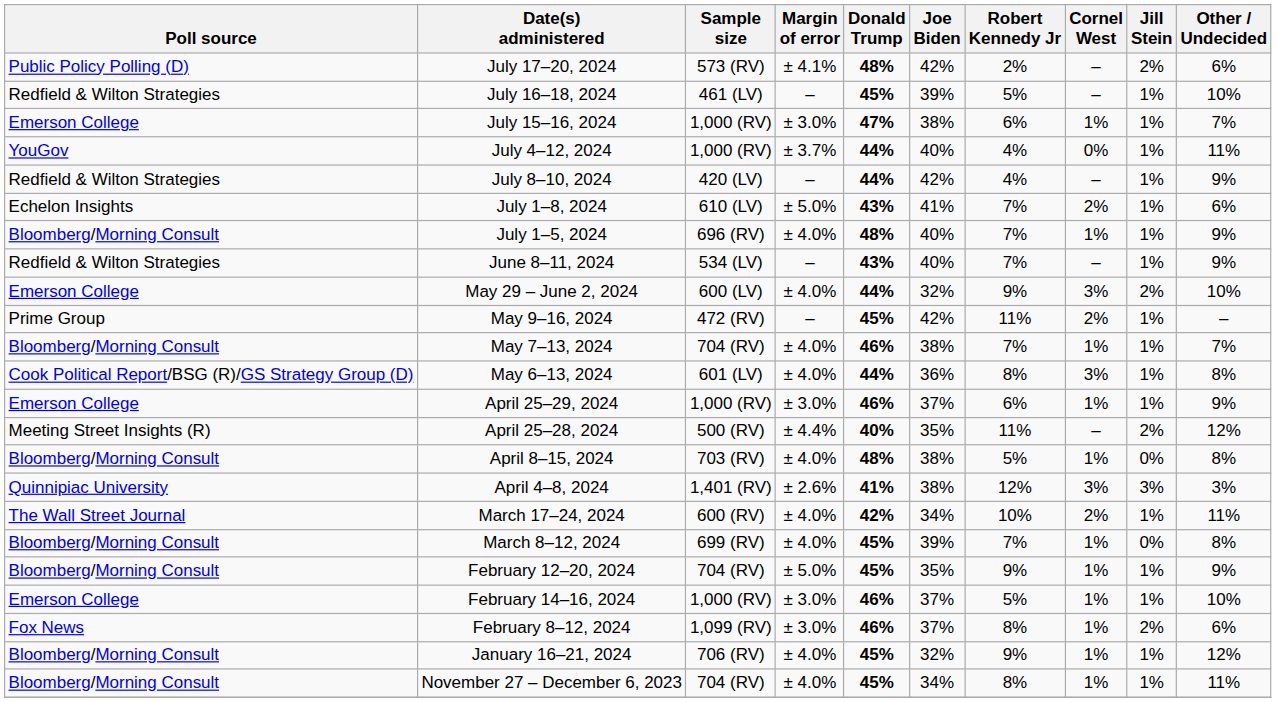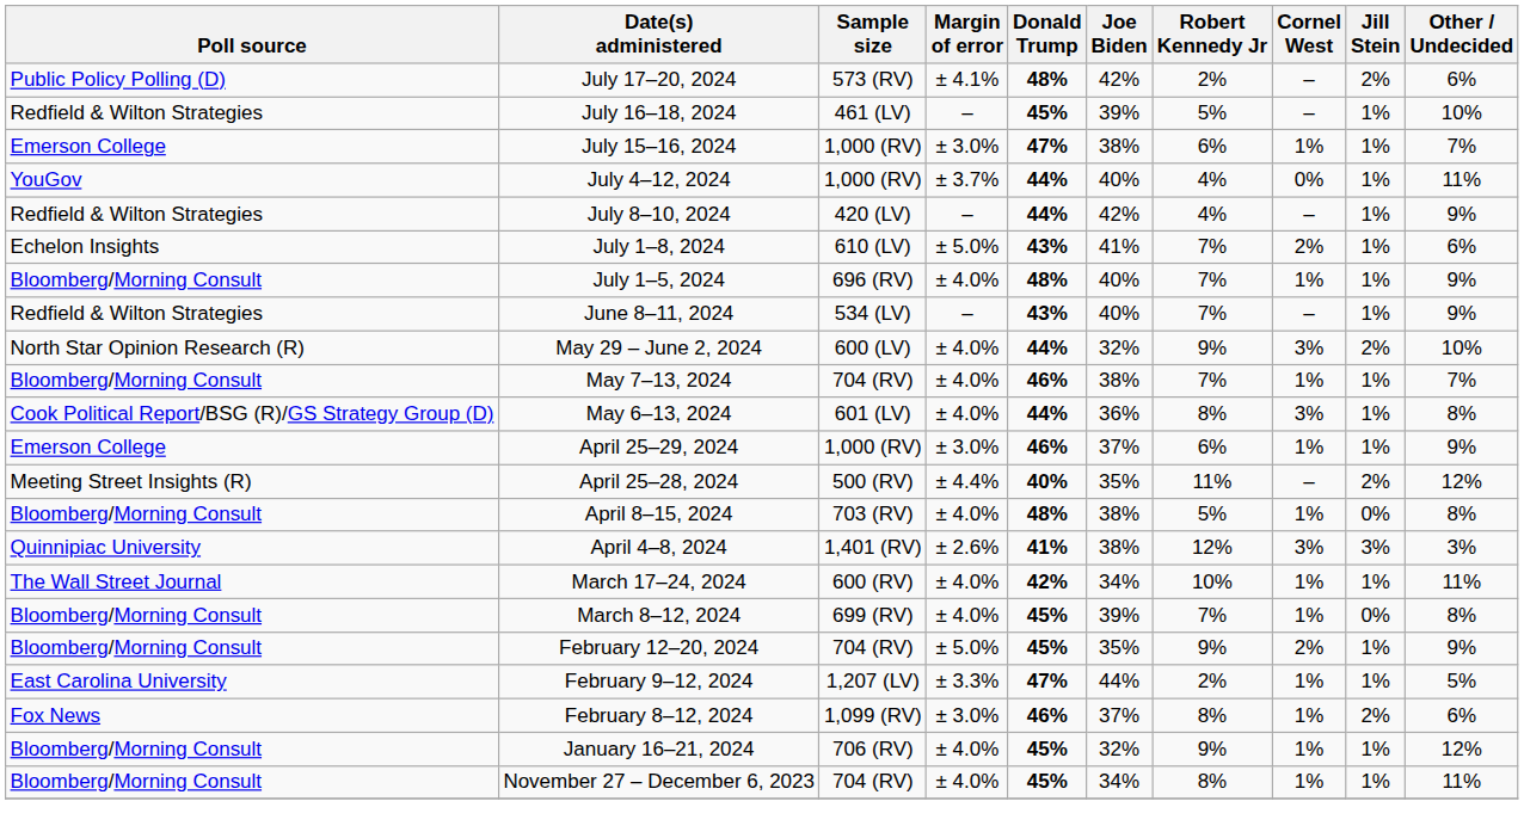May 29 – June 2, 2024 | Poll source: Emerson College -> North Star Opinion Research (R)
- row: Prime Group | May 9–16, 2024 | 472 (RV) | – | 45% | 42% | 11% | 2% | 1% | –
March 17–24, 2024 | Cornel West: 2% -> 1%
February 12–20, 2024 | Cornel West: 1% -> 2%
- row: Emerson College | February 14–16, 2024 | 1,000 (RV) | ± 3.0% | 46% | 37% | 5% | 1% | 1% | 10%
+ row: East Carolina University | February 9–12, 2024 | 1,207 (LV) | ± 3.3% | 47% | 44% | 2% | 1% | 1% | 5%
